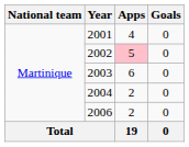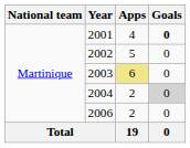2001 | Goals: normal -> bold
2002 | Apps: pink background -> no background
2003 | Apps: no background -> khaki background
2004 | Goals: no background -> lightgrey background
